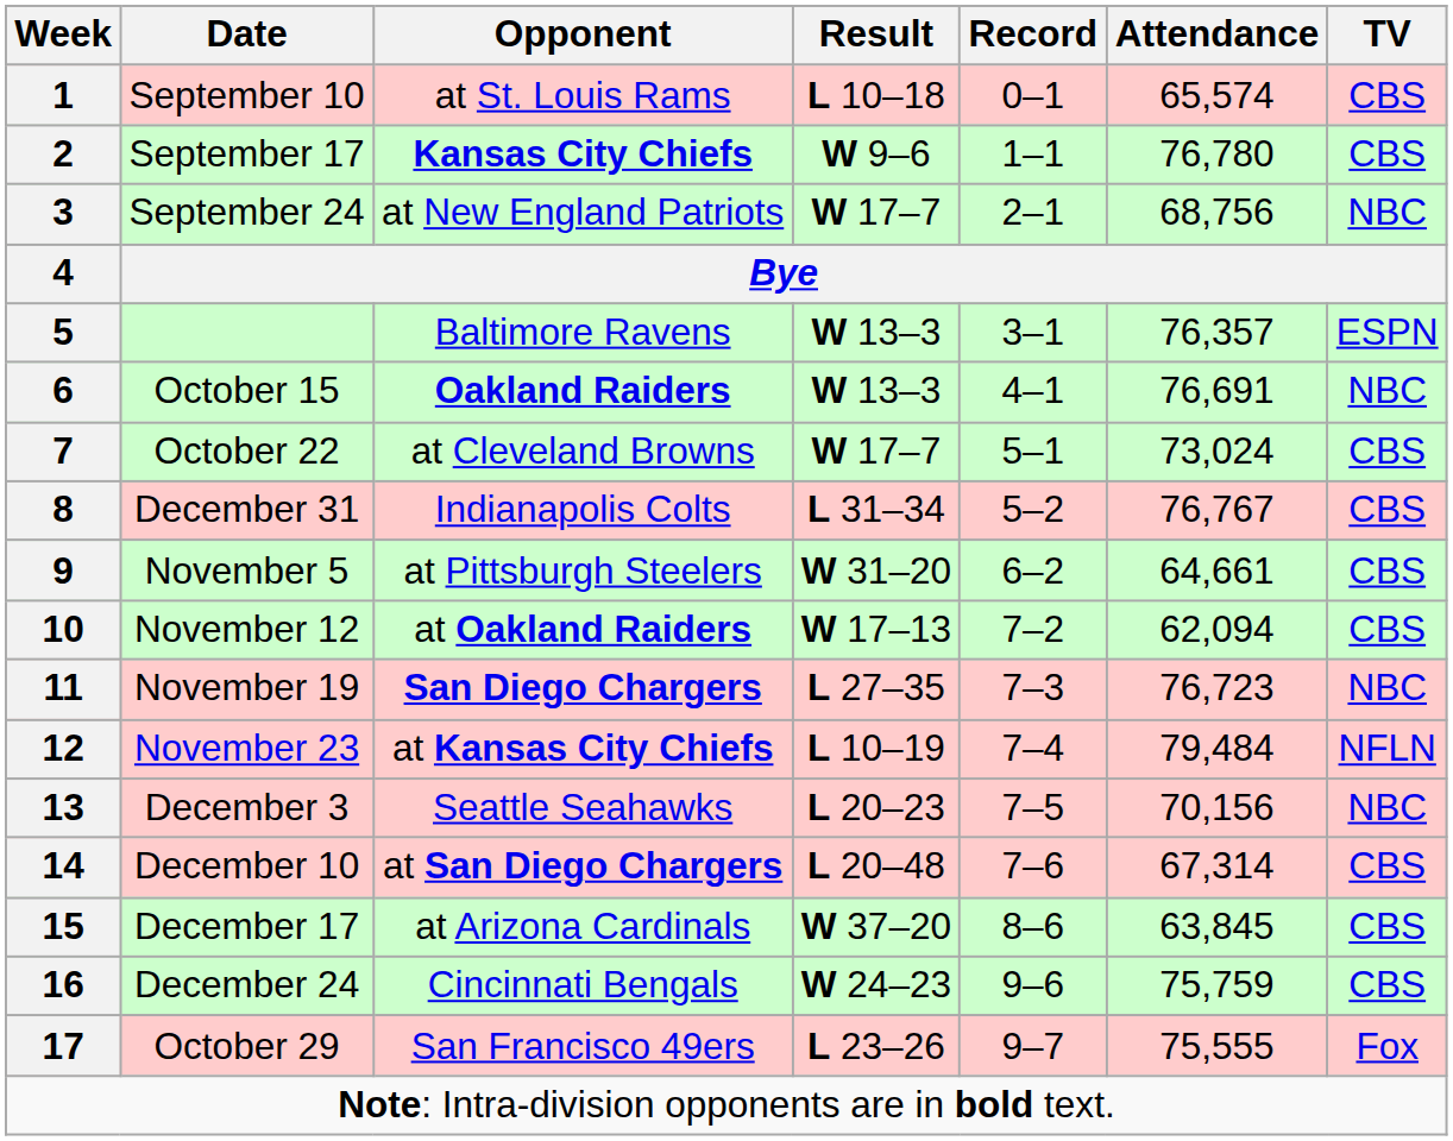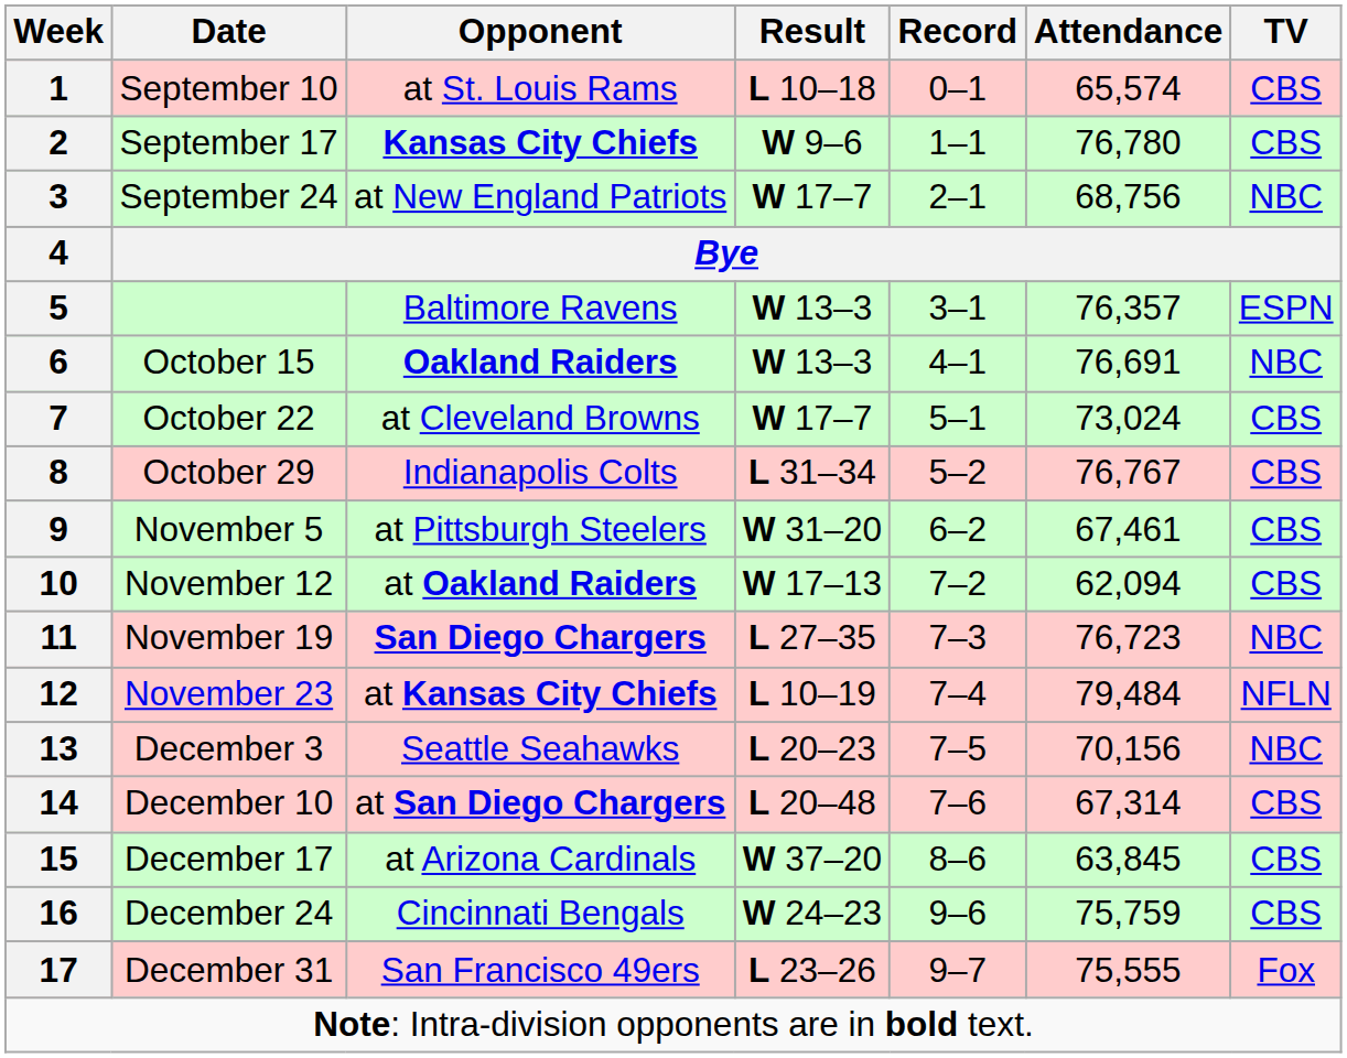8 | Date: December 31 -> October 29
9 | Attendance: 64,661 -> 67,461
17 | Date: October 29 -> December 31
